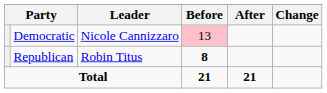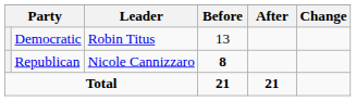Democratic | Leader: Nicole Cannizzaro -> Robin Titus
Democratic | Before: pink background -> no background
Republican | Leader: Robin Titus -> Nicole Cannizzaro
